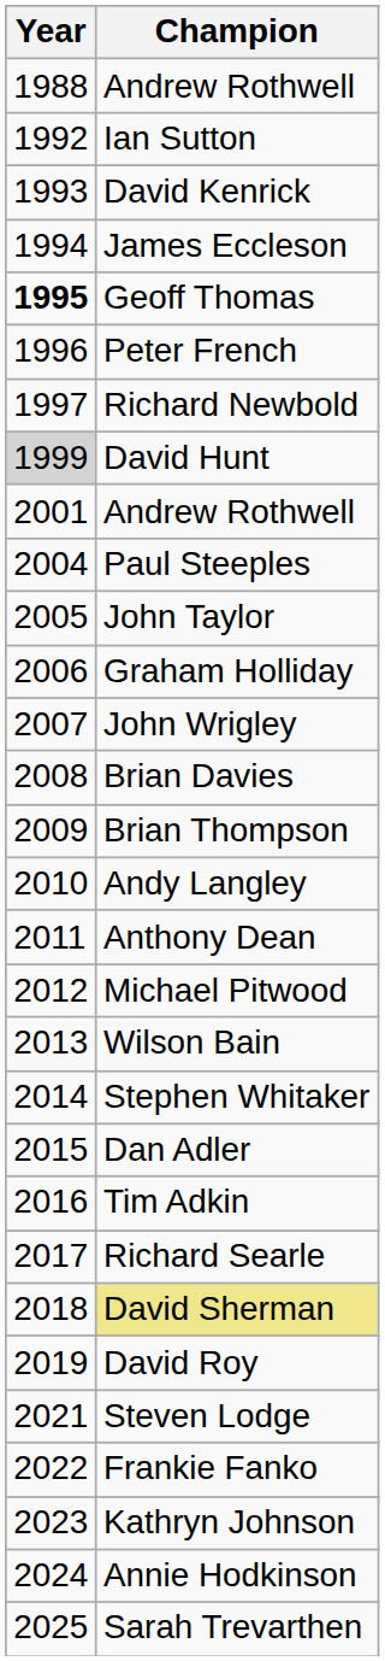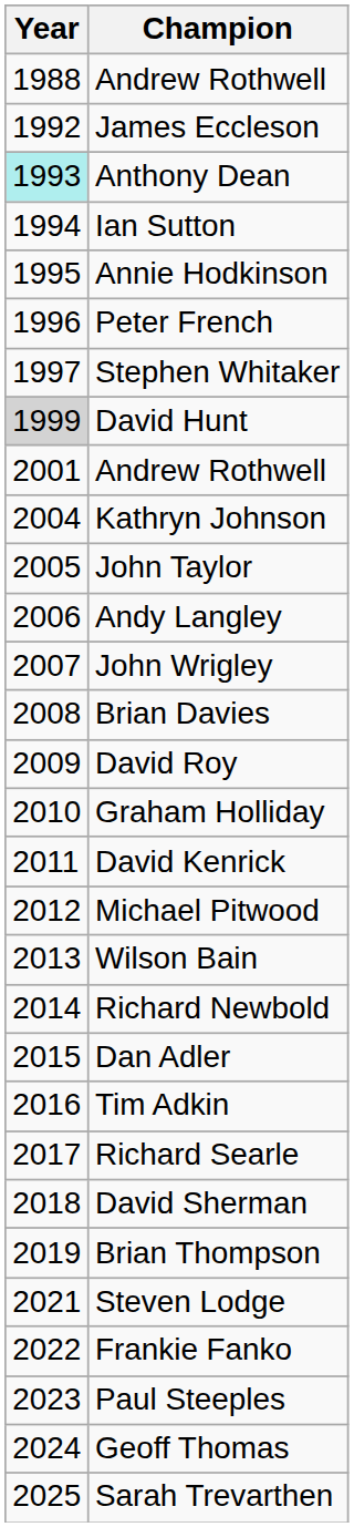row 3 | Champion: Ian Sutton -> James Eccleson
row 4 | Year: no background -> paleturquoise background
row 4 | Champion: David Kenrick -> Anthony Dean
row 5 | Champion: James Eccleson -> Ian Sutton
row 6 | Year: bold -> normal
row 6 | Champion: Geoff Thomas -> Annie Hodkinson
row 8 | Champion: Richard Newbold -> Stephen Whitaker
row 11 | Champion: Paul Steeples -> Kathryn Johnson
row 13 | Champion: Graham Holliday -> Andy Langley
row 16 | Champion: Brian Thompson -> David Roy
row 17 | Champion: Andy Langley -> Graham Holliday
row 18 | Champion: Anthony Dean -> David Kenrick
row 21 | Champion: Stephen Whitaker -> Richard Newbold
row 25 | Champion: khaki background -> no background
row 26 | Champion: David Roy -> Brian Thompson
row 29 | Champion: Kathryn Johnson -> Paul Steeples
row 30 | Champion: Annie Hodkinson -> Geoff Thomas
